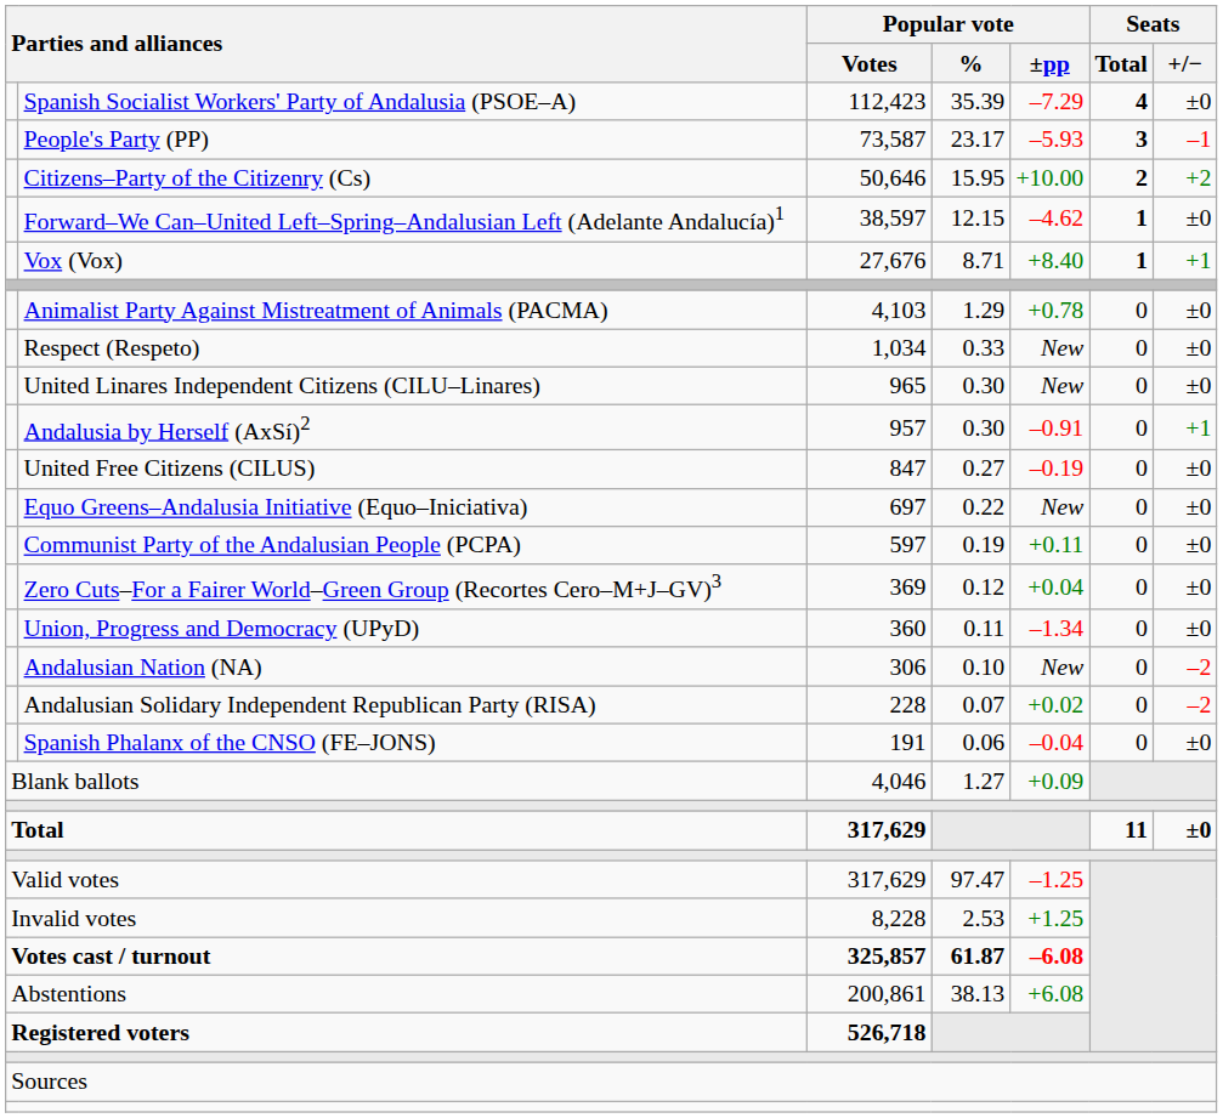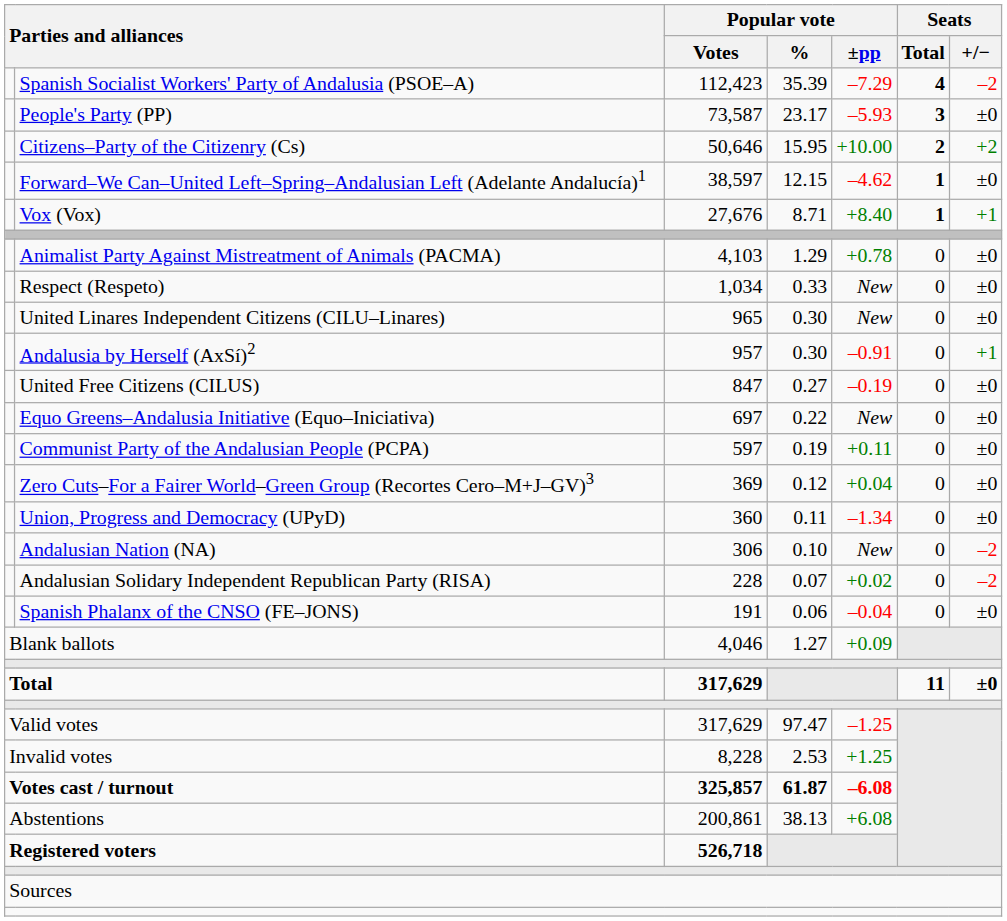Spanish Socialist Workers' Party of Andalusia (PSOE–A) | Seats / +/−: ±0 -> –2
People's Party (PP) | Seats / +/−: –1 -> ±0
